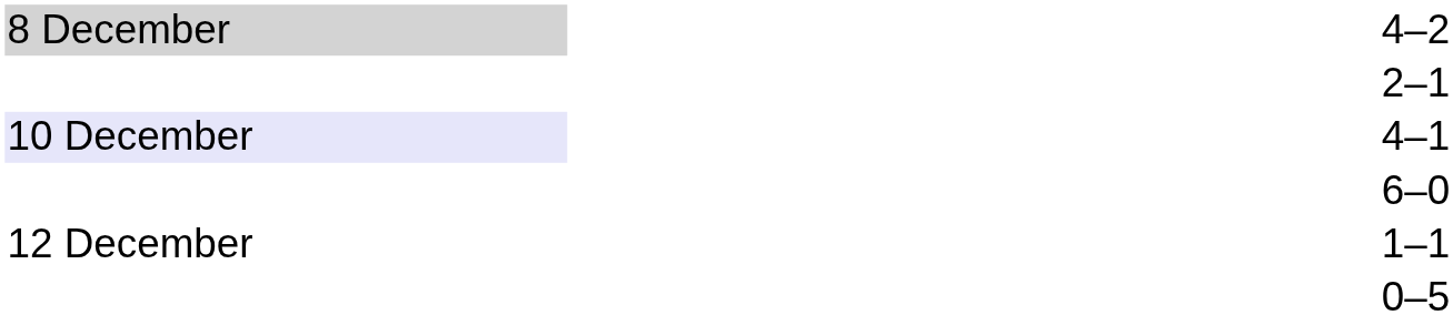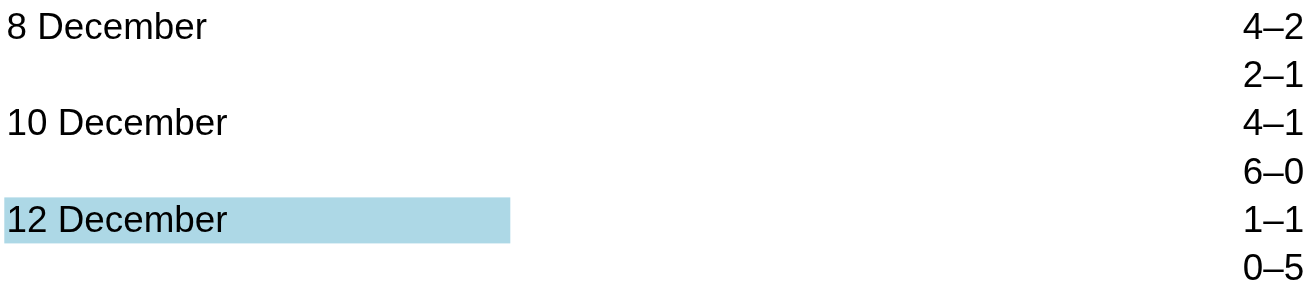4–2 | column 1: lightgrey background -> no background
4–1 | column 1: lavender background -> no background
1–1 | column 1: no background -> lightblue background
